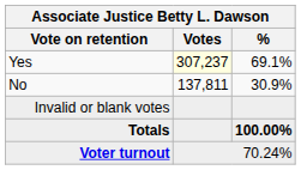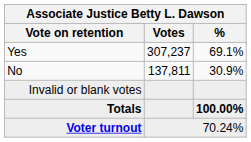Yes | Votes: lightyellow background -> no background
